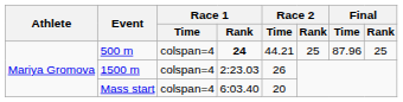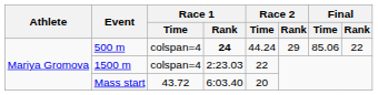500 m | Race 2 / Time: 44.21 -> 44.24
500 m | Race 2 / Rank: 25 -> 29
500 m | Final / Time: 87.96 -> 85.06
500 m | Final / Rank: 25 -> 22
1500 m | Race 2 / Time: 26 -> 22
Mass start | Race 1 / Time: colspan=4 -> 43.72
